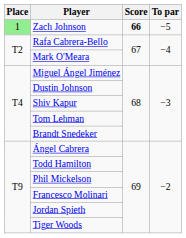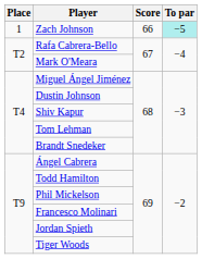Zach Johnson | Place: lightgreen background -> no background
Zach Johnson | Score: bold -> normal
Zach Johnson | To par: no background -> paleturquoise background
